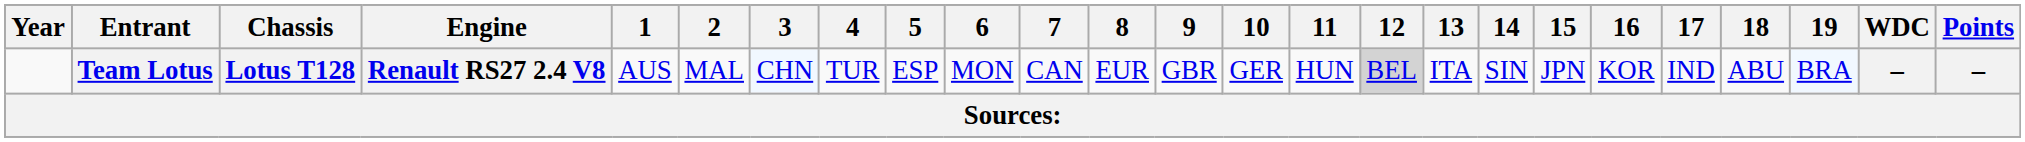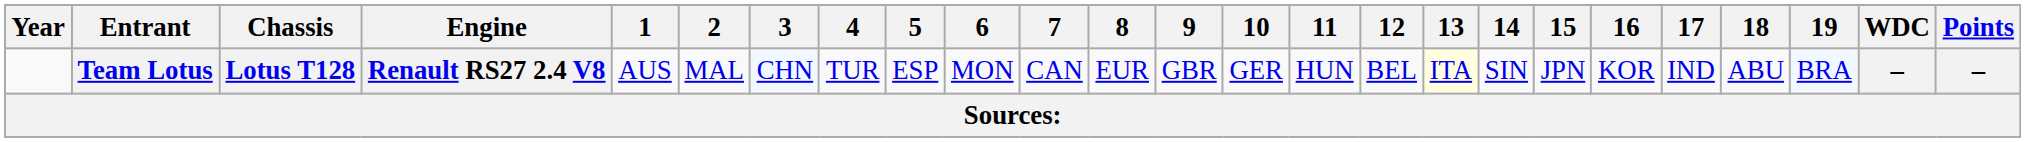Team Lotus | 12: lightgrey background -> no background
Team Lotus | 13: no background -> lightyellow background
